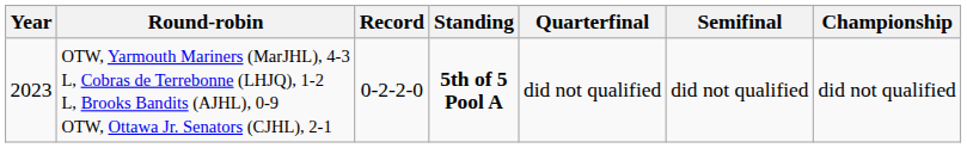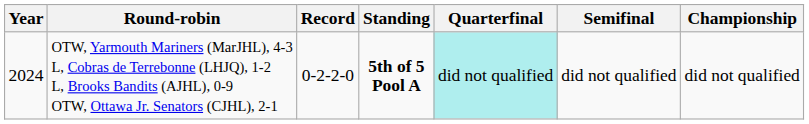row 2 | Year: 2023 -> 2024
row 2 | Quarterfinal: no background -> paleturquoise background
